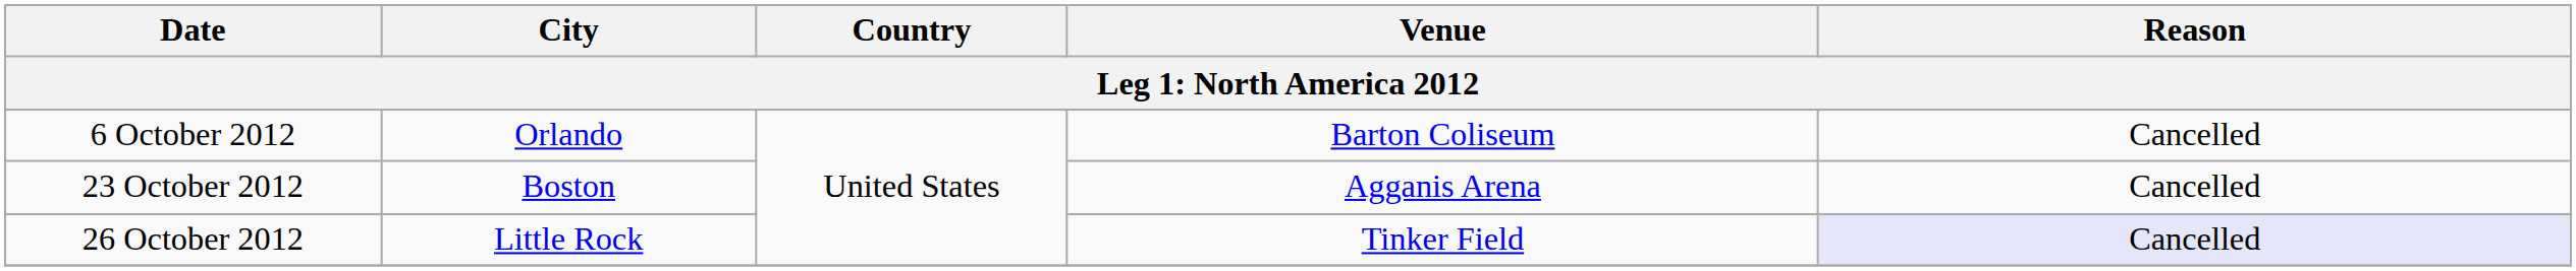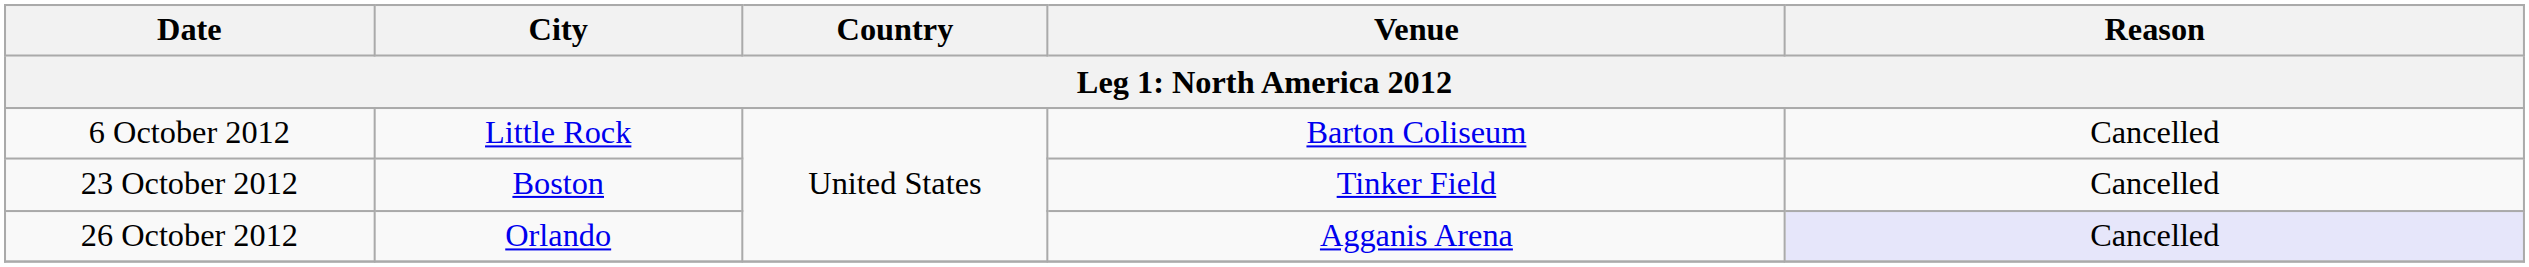6 October 2012 | City: Orlando -> Little Rock
23 October 2012 | Venue: Agganis Arena -> Tinker Field
26 October 2012 | City: Little Rock -> Orlando
26 October 2012 | Venue: Tinker Field -> Agganis Arena
